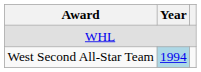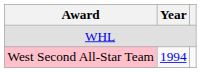West Second All-Star Team | Award: no background -> pink background
West Second All-Star Team | Year: lightblue background -> no background
